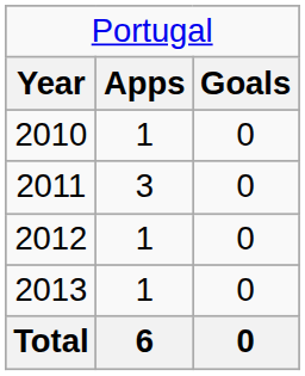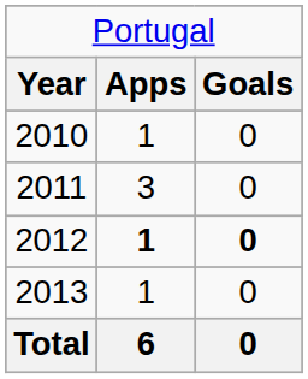2012 | column 2: normal -> bold
2012 | column 3: normal -> bold
